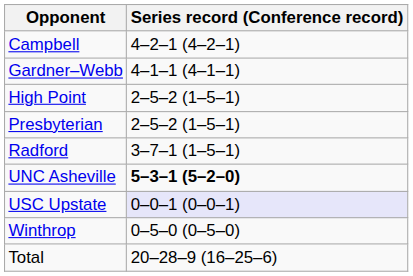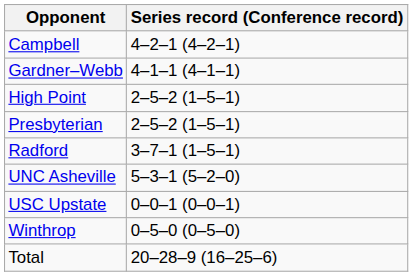UNC Asheville | Series record (Conference record): bold -> normal
USC Upstate | Series record (Conference record): lavender background -> no background
